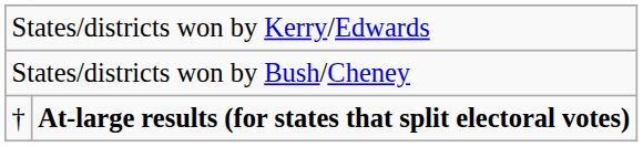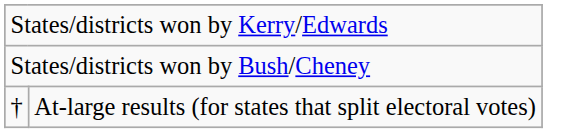† | column 2: bold -> normal
